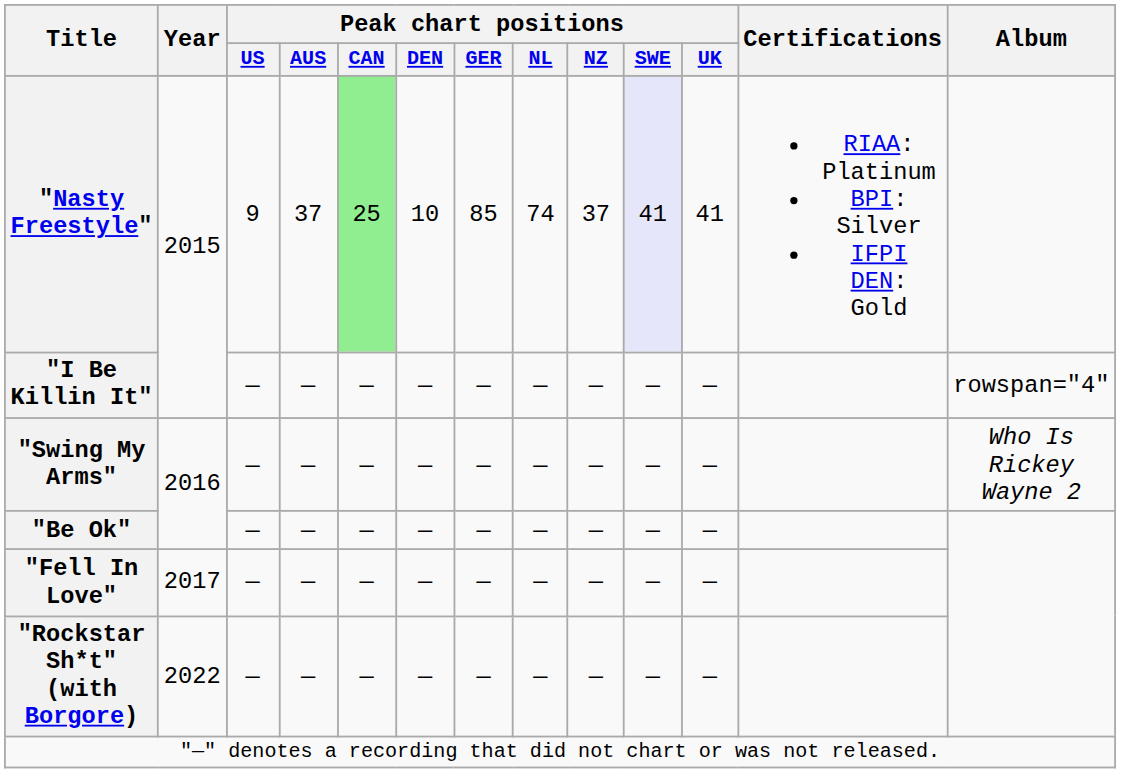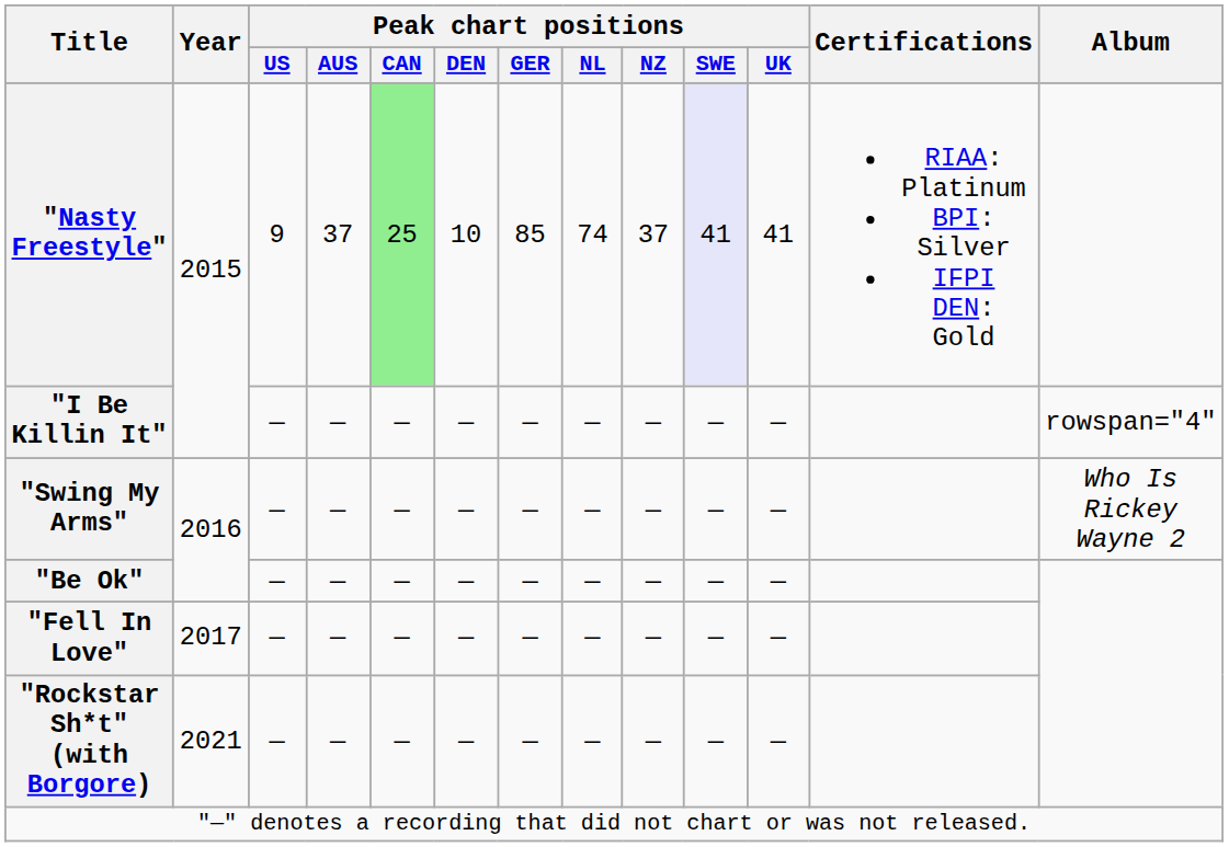"Rockstar Sh*t" (with Borgore) | Year: 2022 -> 2021
